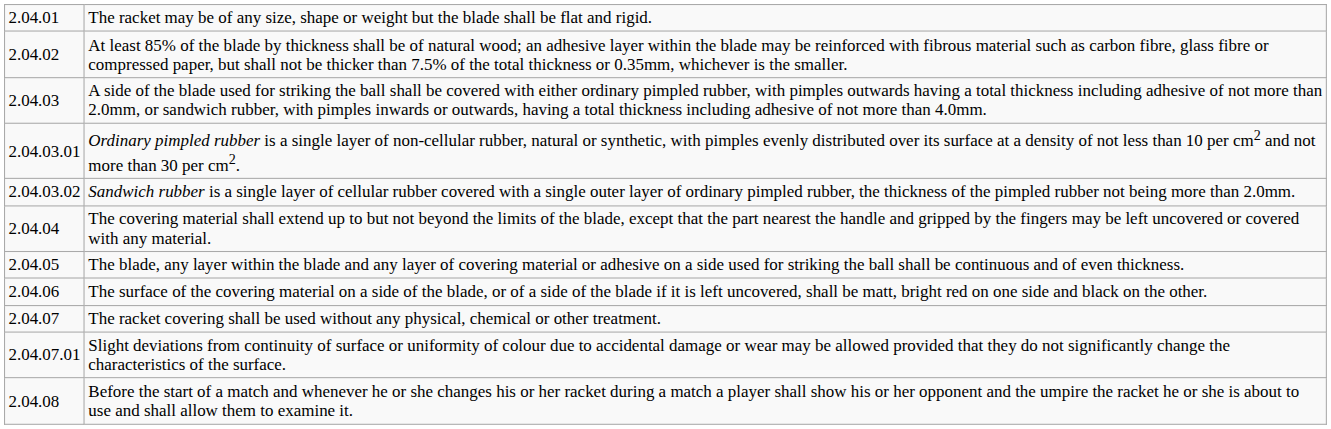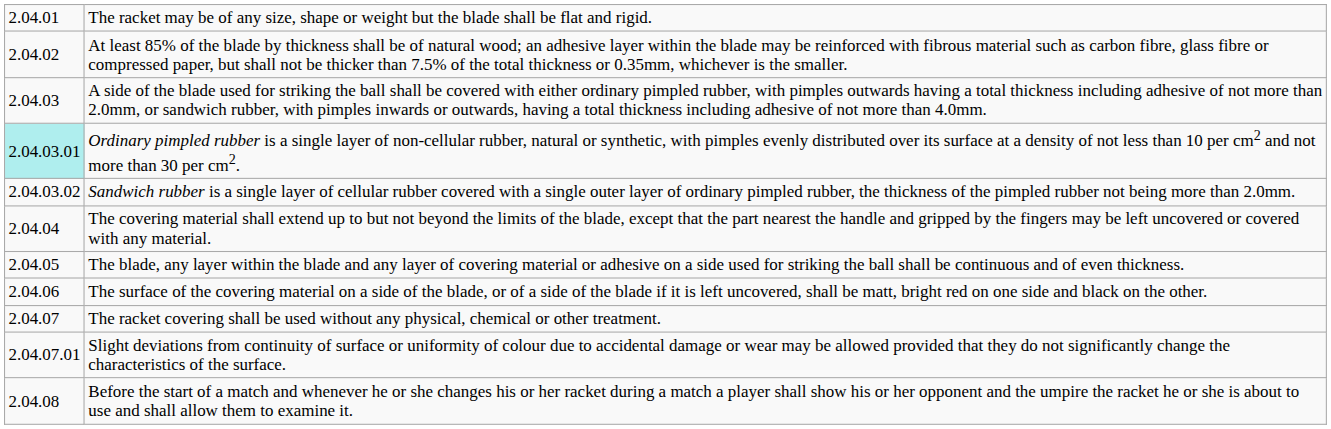row 4 | column 1: no background -> paleturquoise background
